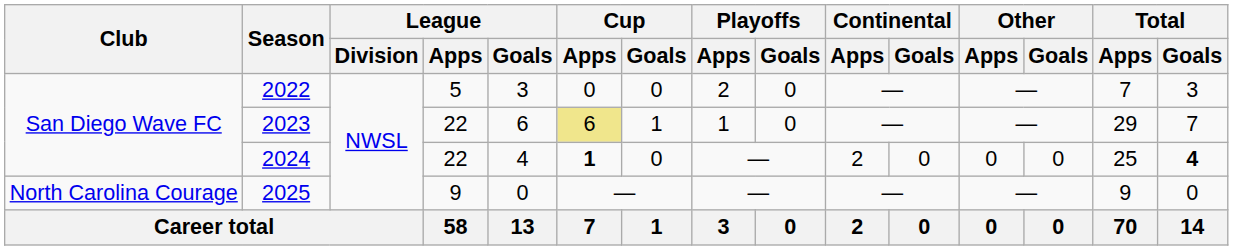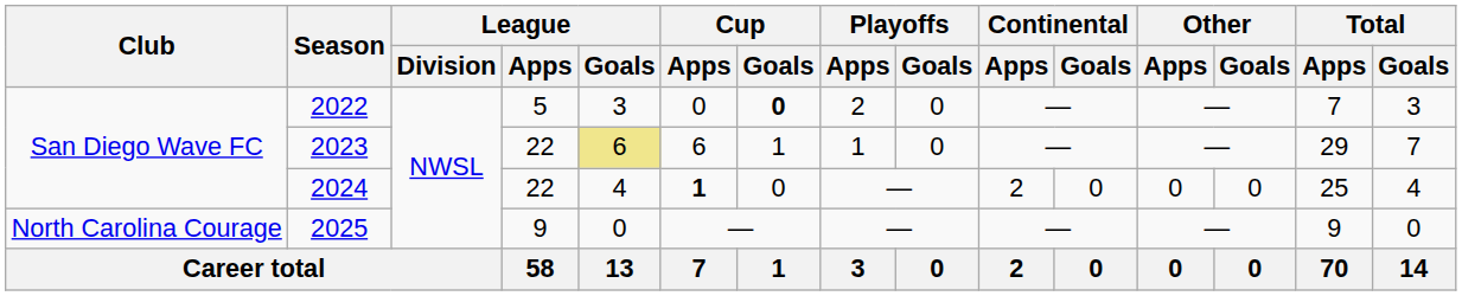2022 | Cup / Goals: normal -> bold
2023 | League / Goals: no background -> khaki background
2023 | Cup / Apps: khaki background -> no background
2024 | Total / Goals: bold -> normal
